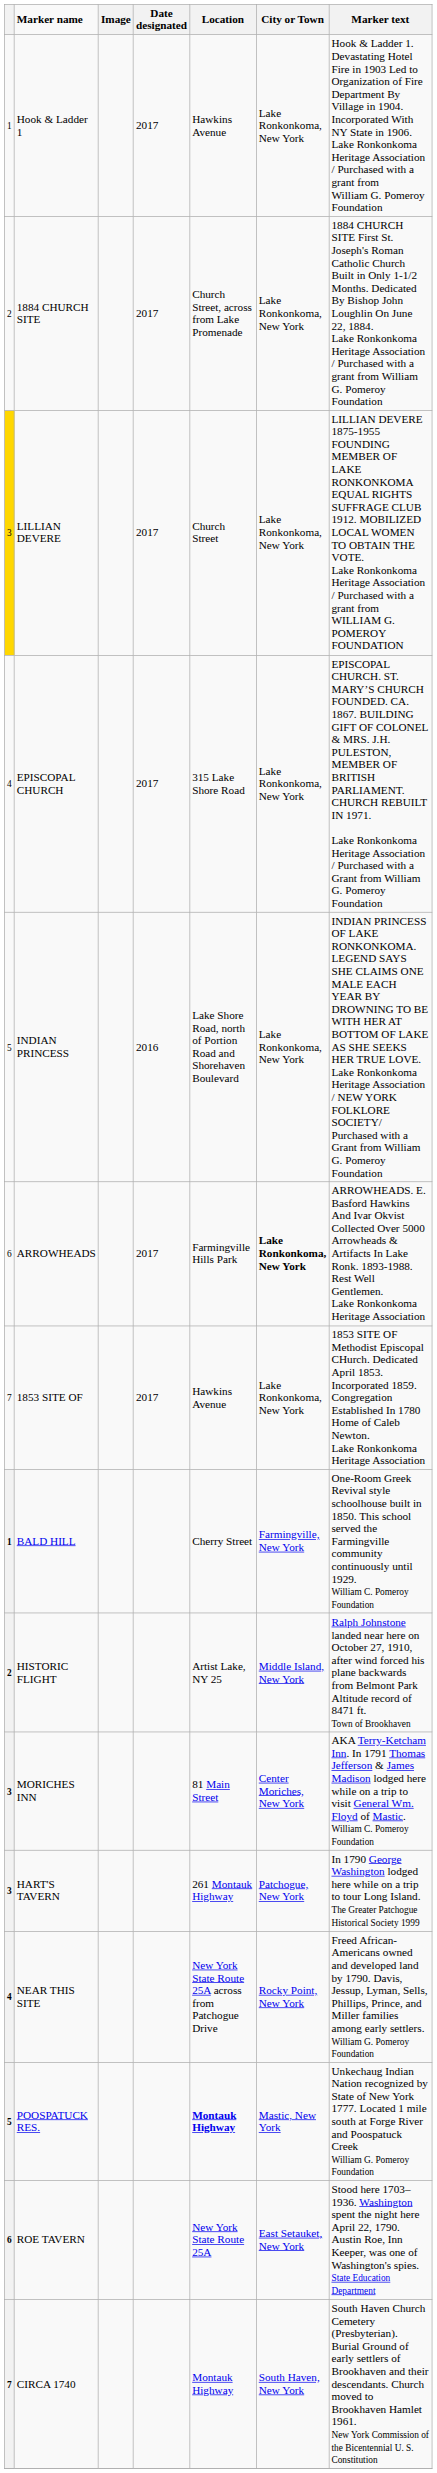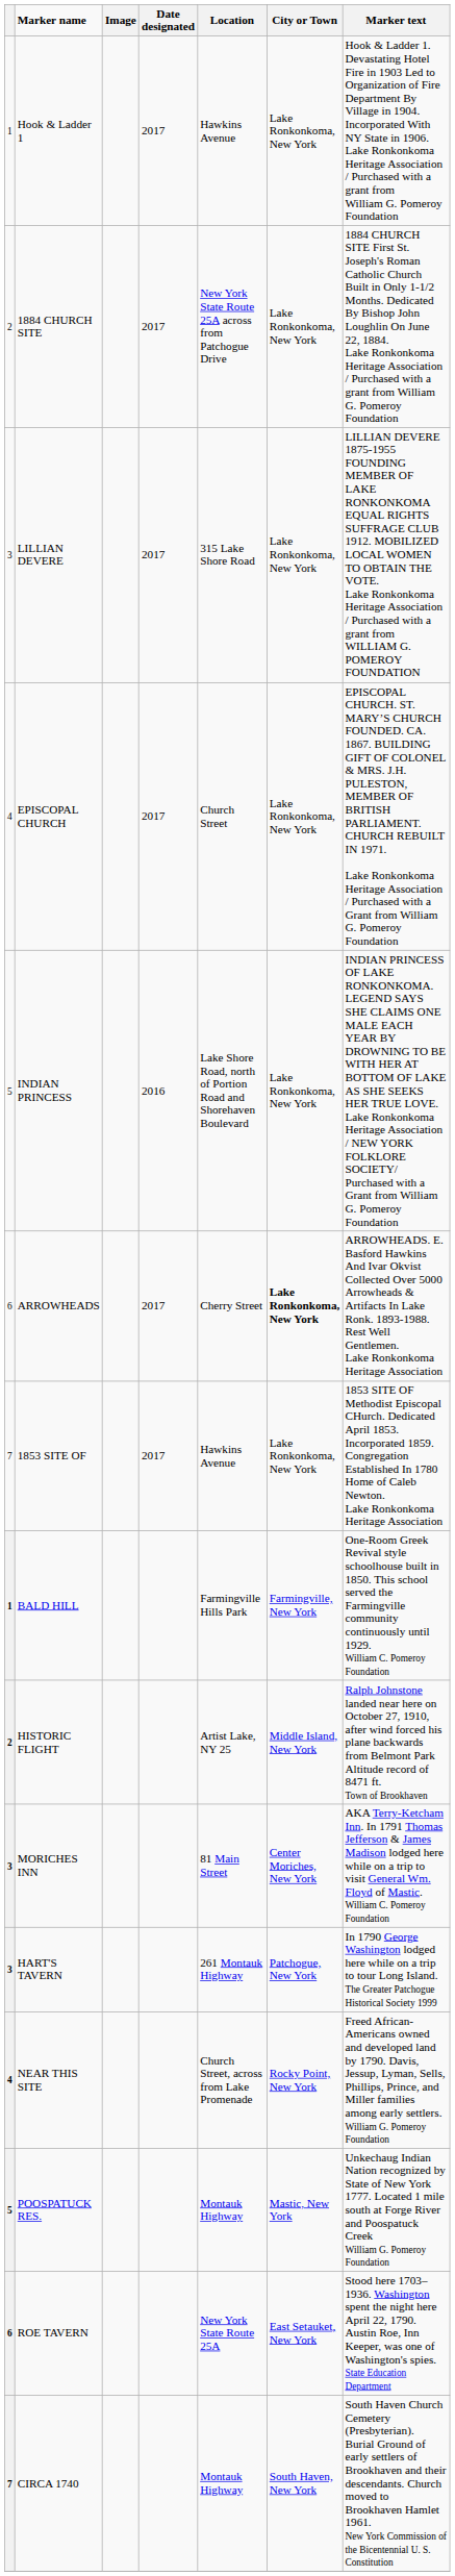1884 CHURCH SITE | Location: Church Street, across from Lake Promenade -> New York State Route 25A across from Patchogue Drive
LILLIAN DEVERE | column 1: gold background -> no background
LILLIAN DEVERE | Location: Church Street -> 315 Lake Shore Road
EPISCOPAL CHURCH | Location: 315 Lake Shore Road -> Church Street
ARROWHEADS | Location: Farmingville Hills Park -> Cherry Street
BALD HILL | Location: Cherry Street -> Farmingville Hills Park
NEAR THIS SITE | Location: New York State Route 25A across from Patchogue Drive -> Church Street, across from Lake Promenade
POOSPATUCK RES. | Location: bold -> normal
